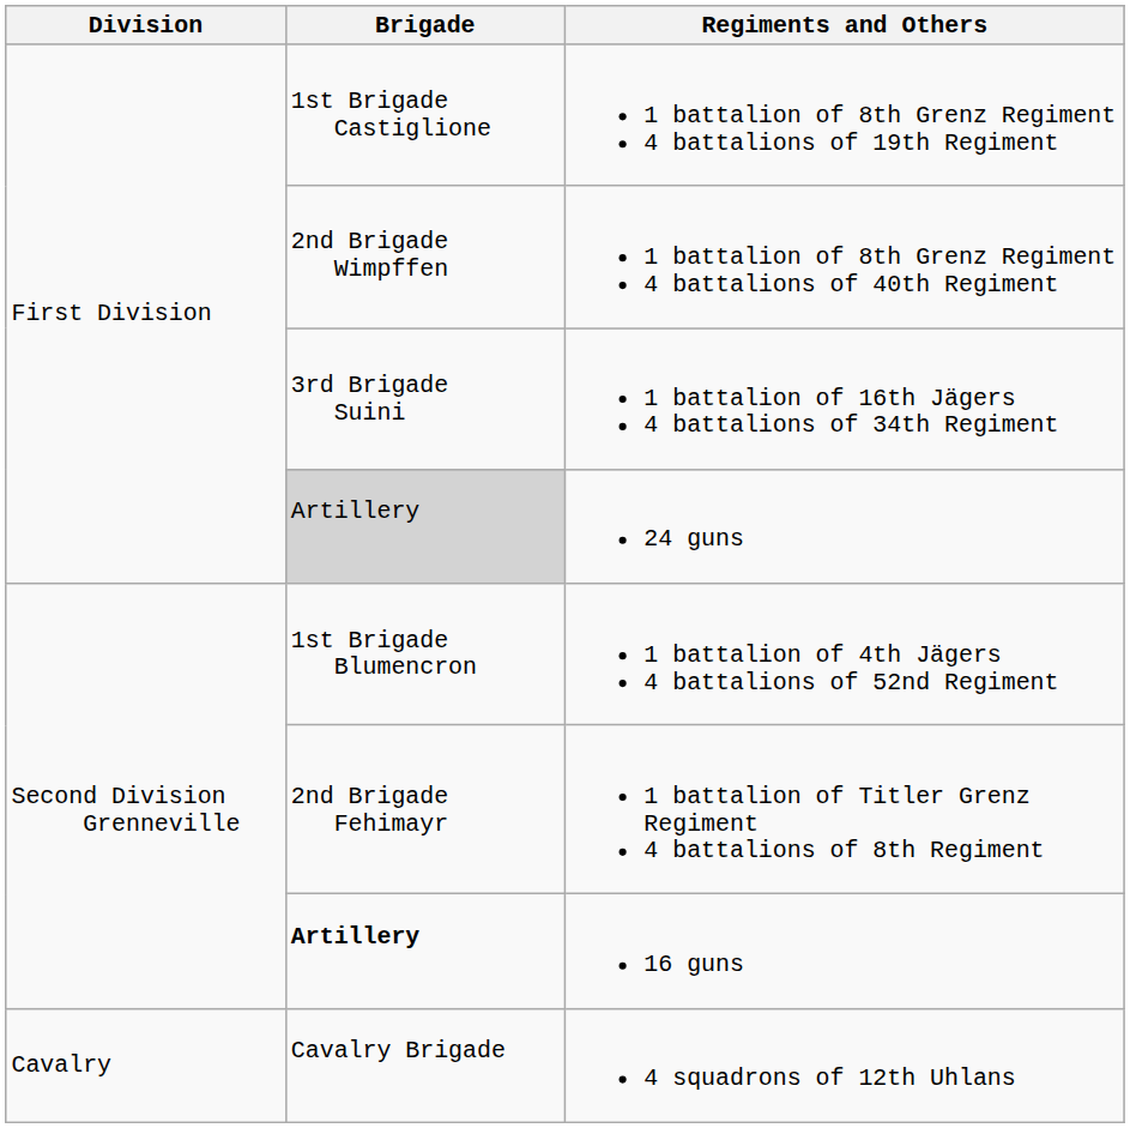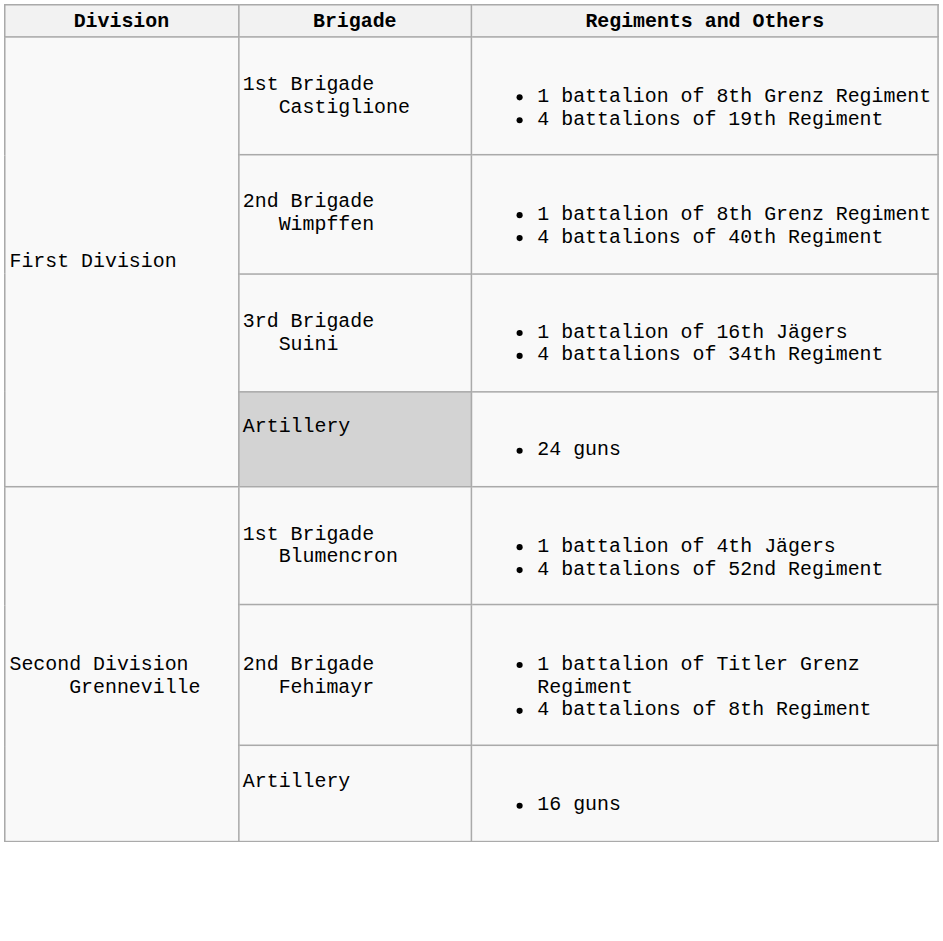16 guns | Brigade: bold -> normal
- row: Cavalry | Cavalry Brigade | 4 squadrons of 12th Uhlans
